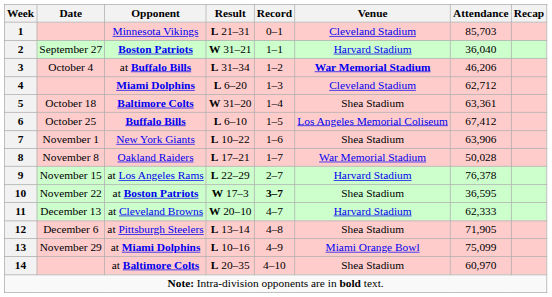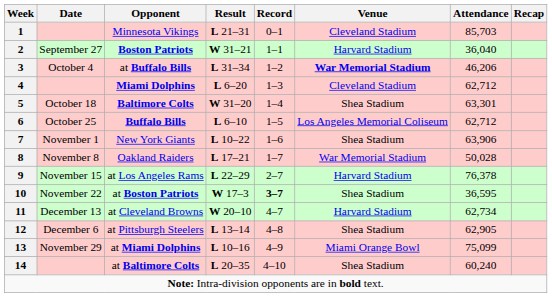5 | Attendance: 63,361 -> 63,301
6 | Attendance: 67,412 -> 62,712
11 | Attendance: 62,333 -> 62,734
12 | Attendance: 71,905 -> 62,905
14 | Attendance: 60,970 -> 60,240
